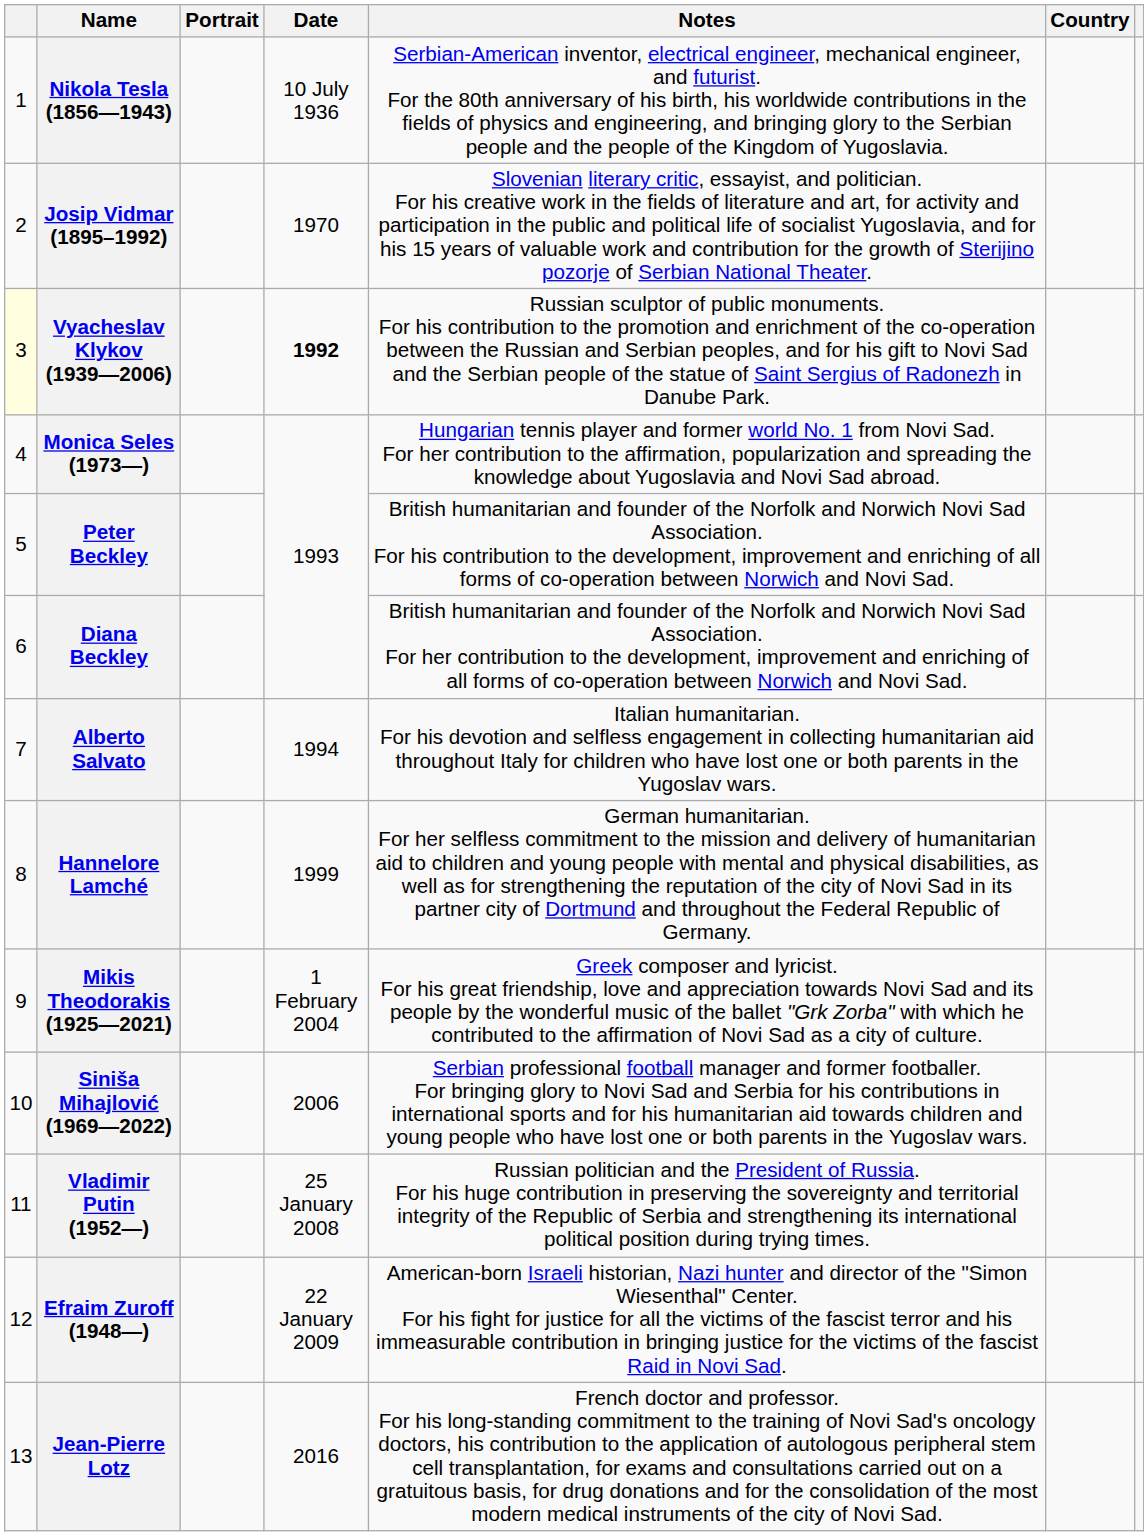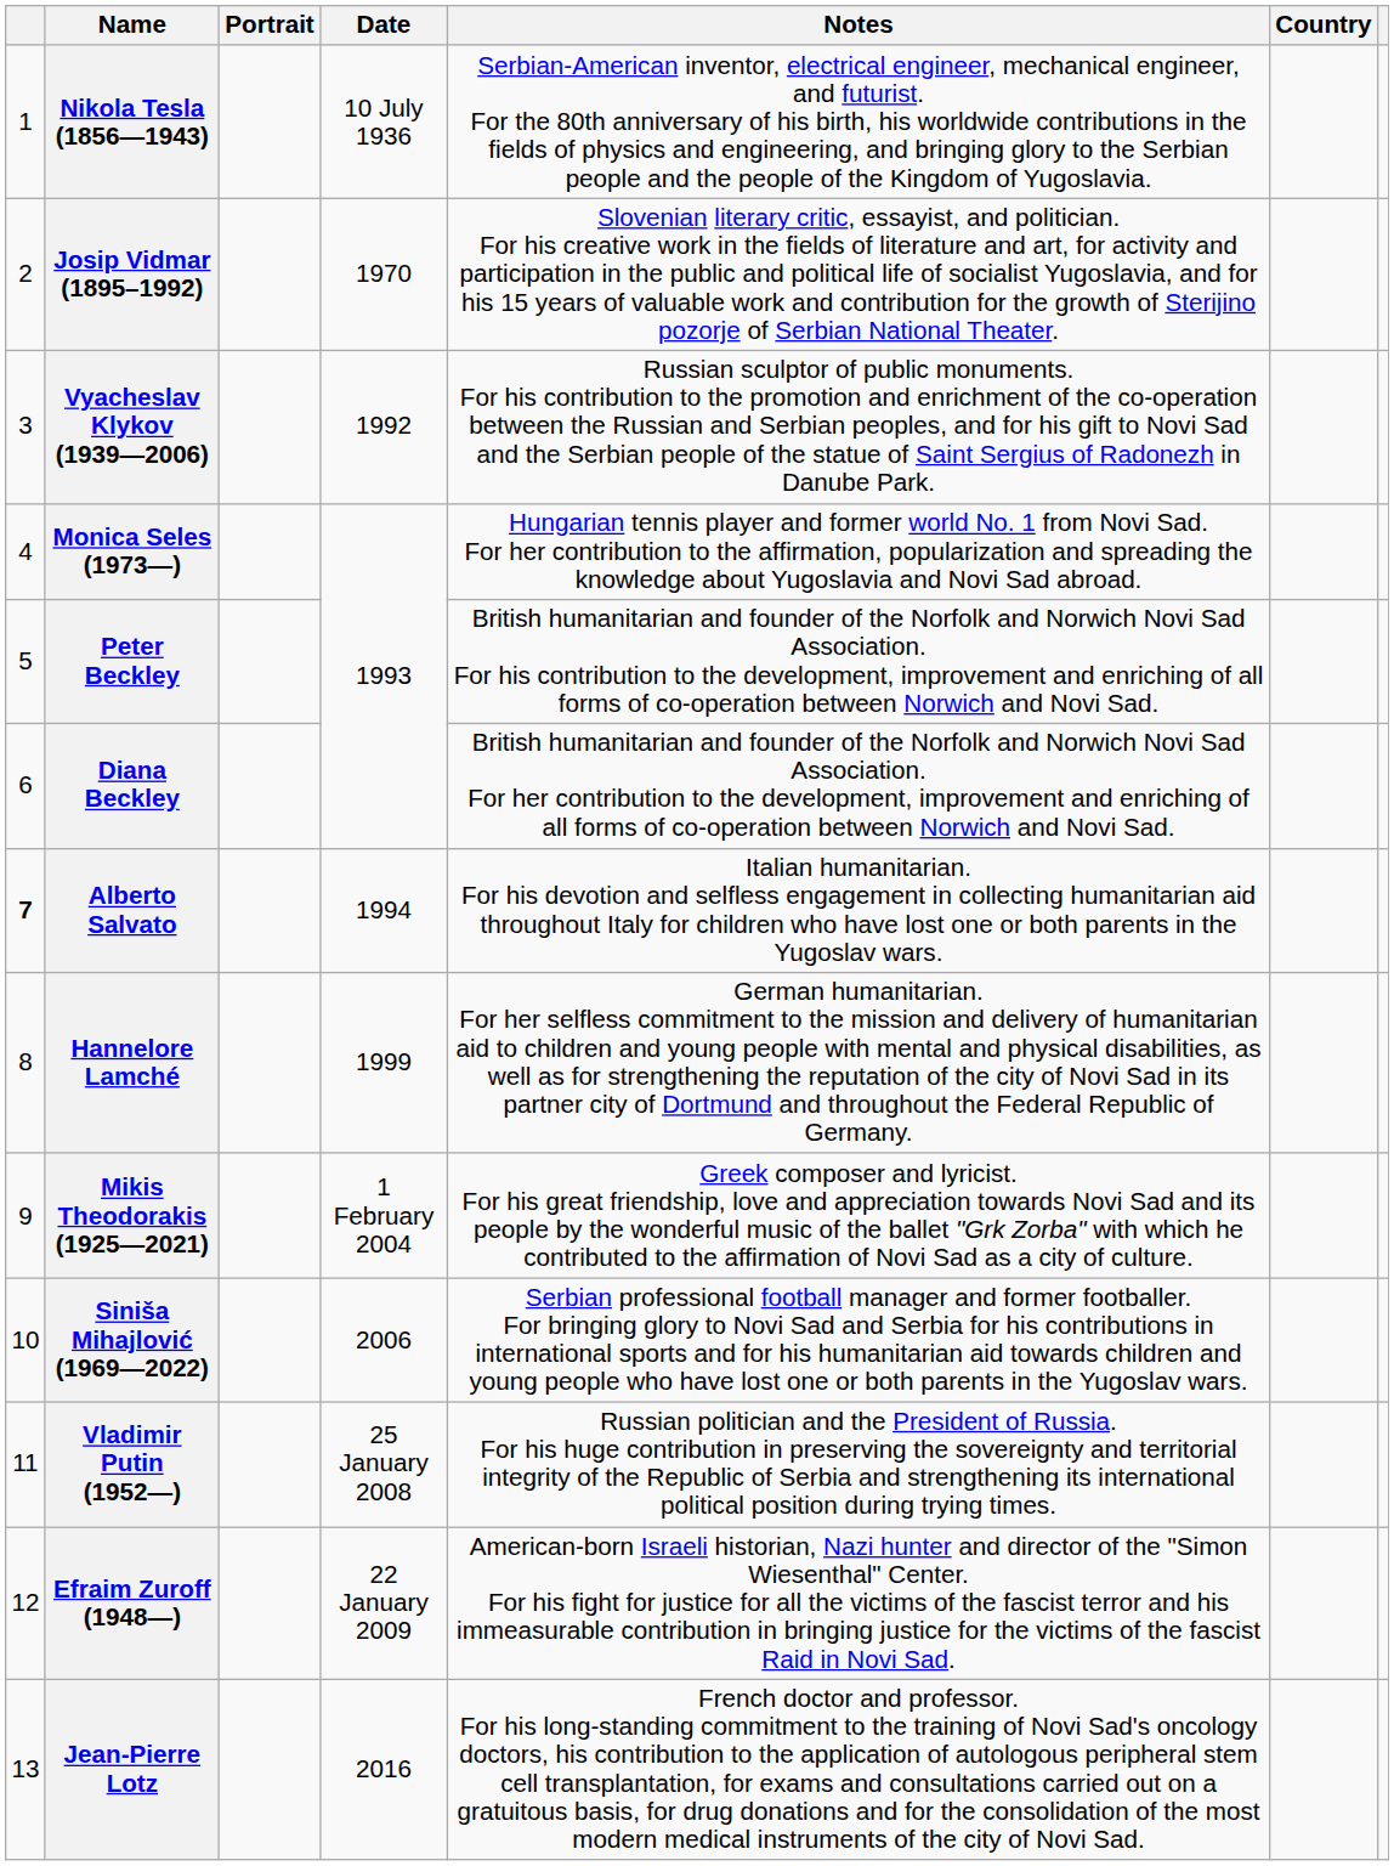Vyacheslav Klykov (1939—2006) | column 1: lightyellow background -> no background
Vyacheslav Klykov (1939—2006) | Date: bold -> normal
Alberto Salvato | column 1: normal -> bold
